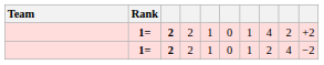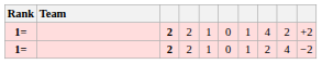columns swapped: Rank <-> Team
